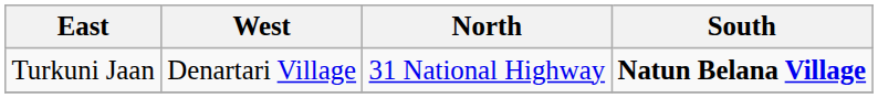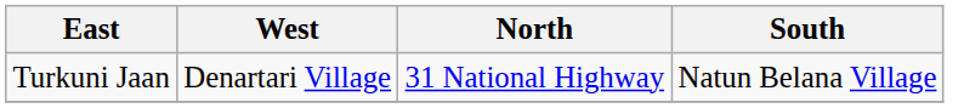Turkuni Jaan | South: bold -> normal
